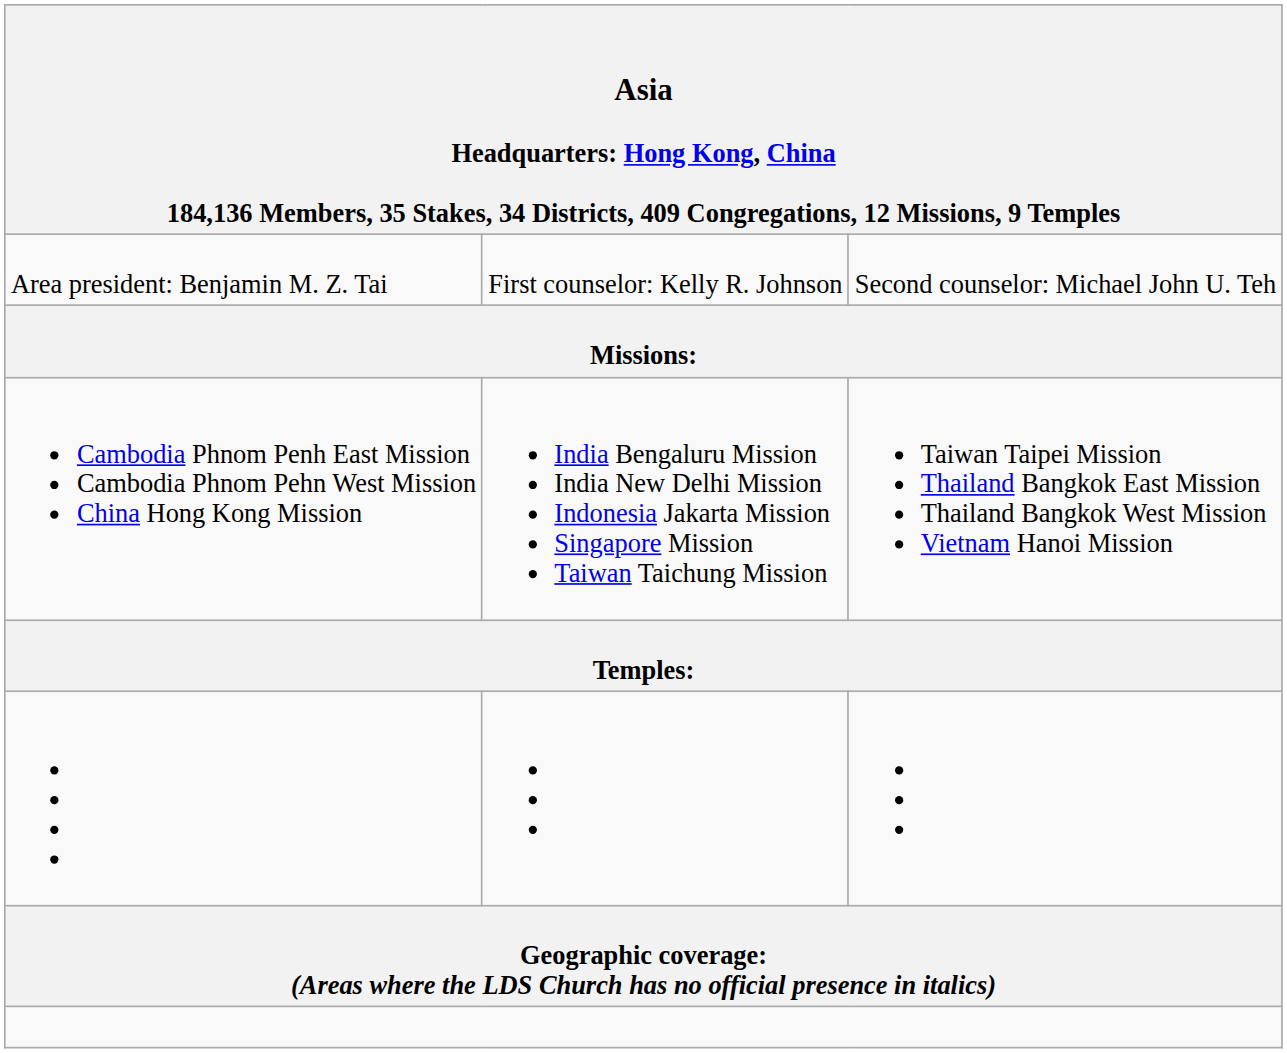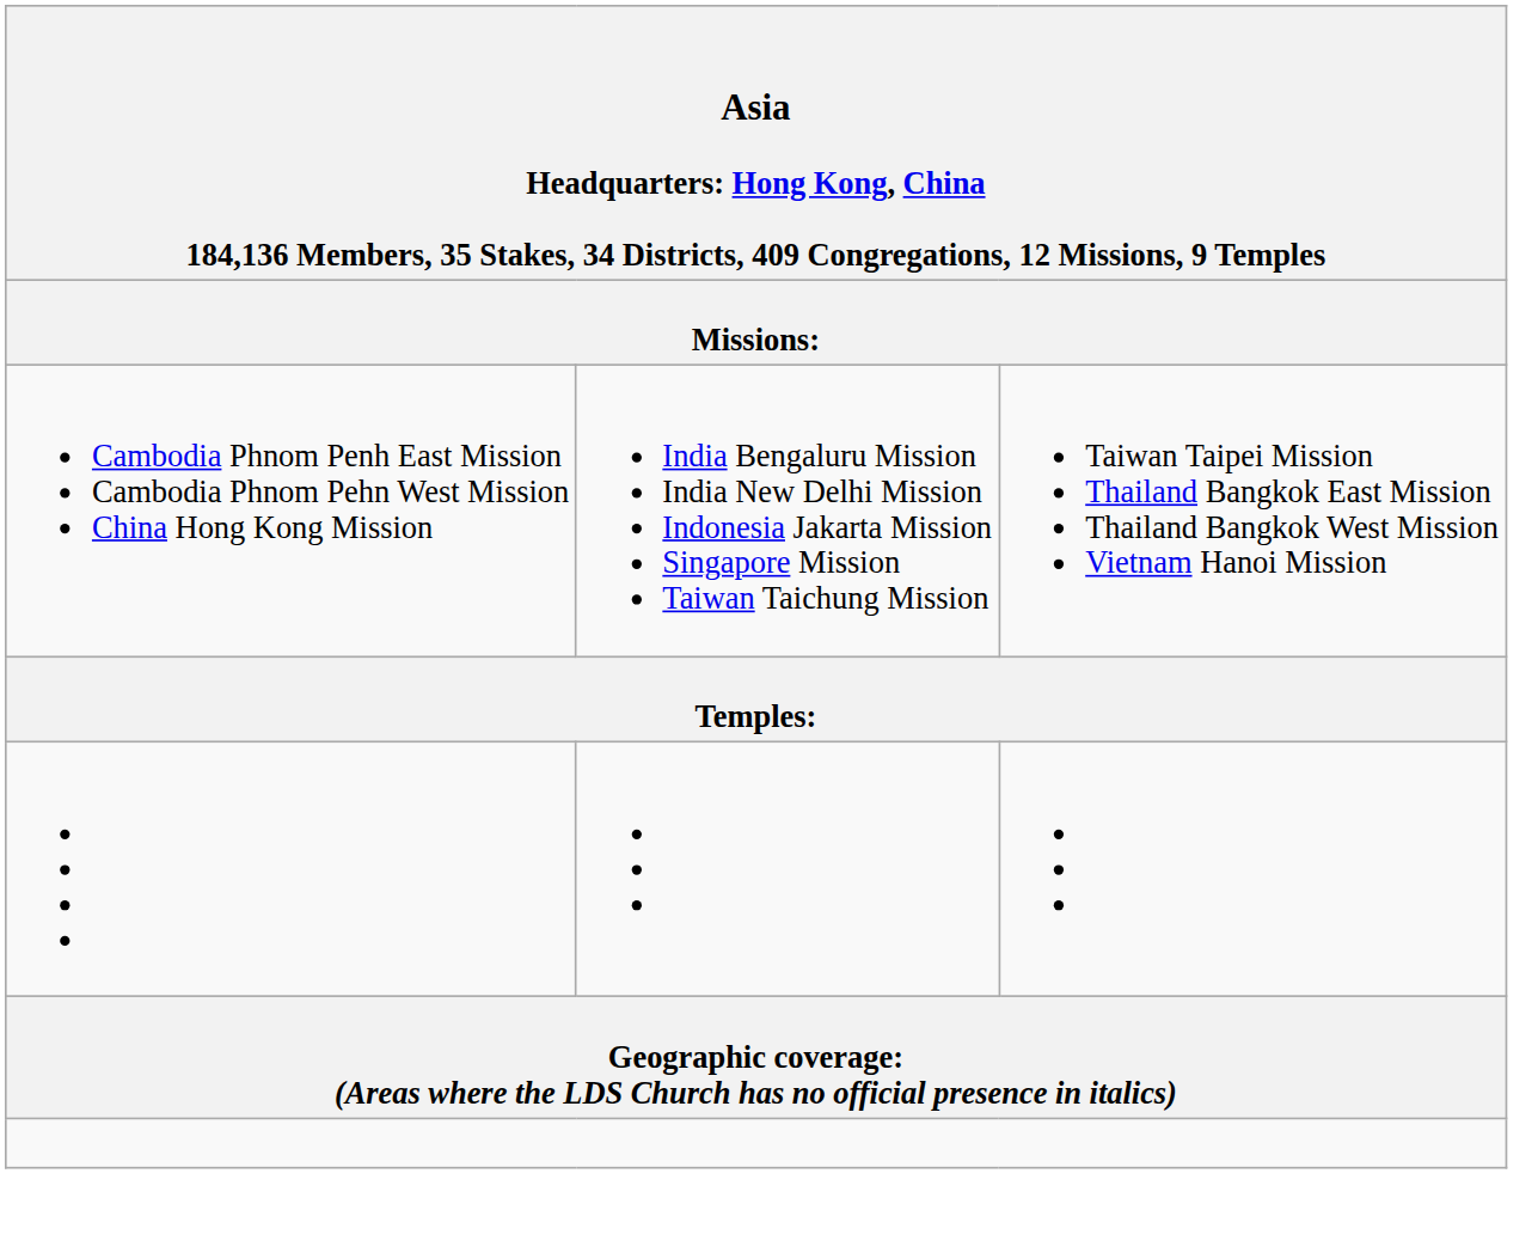- row: Area president: Benjamin M. Z. Tai | First counselor: Kelly R. Johnson | Second counselor: Michael John U. Teh
